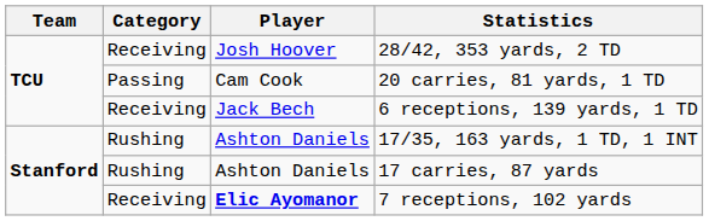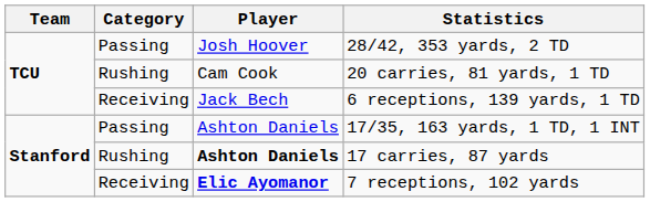28/42, 353 yards, 2 TD | Category: Receiving -> Passing
20 carries, 81 yards, 1 TD | Category: Passing -> Rushing
17/35, 163 yards, 1 TD, 1 INT | Category: Rushing -> Passing
17 carries, 87 yards | Player: normal -> bold
